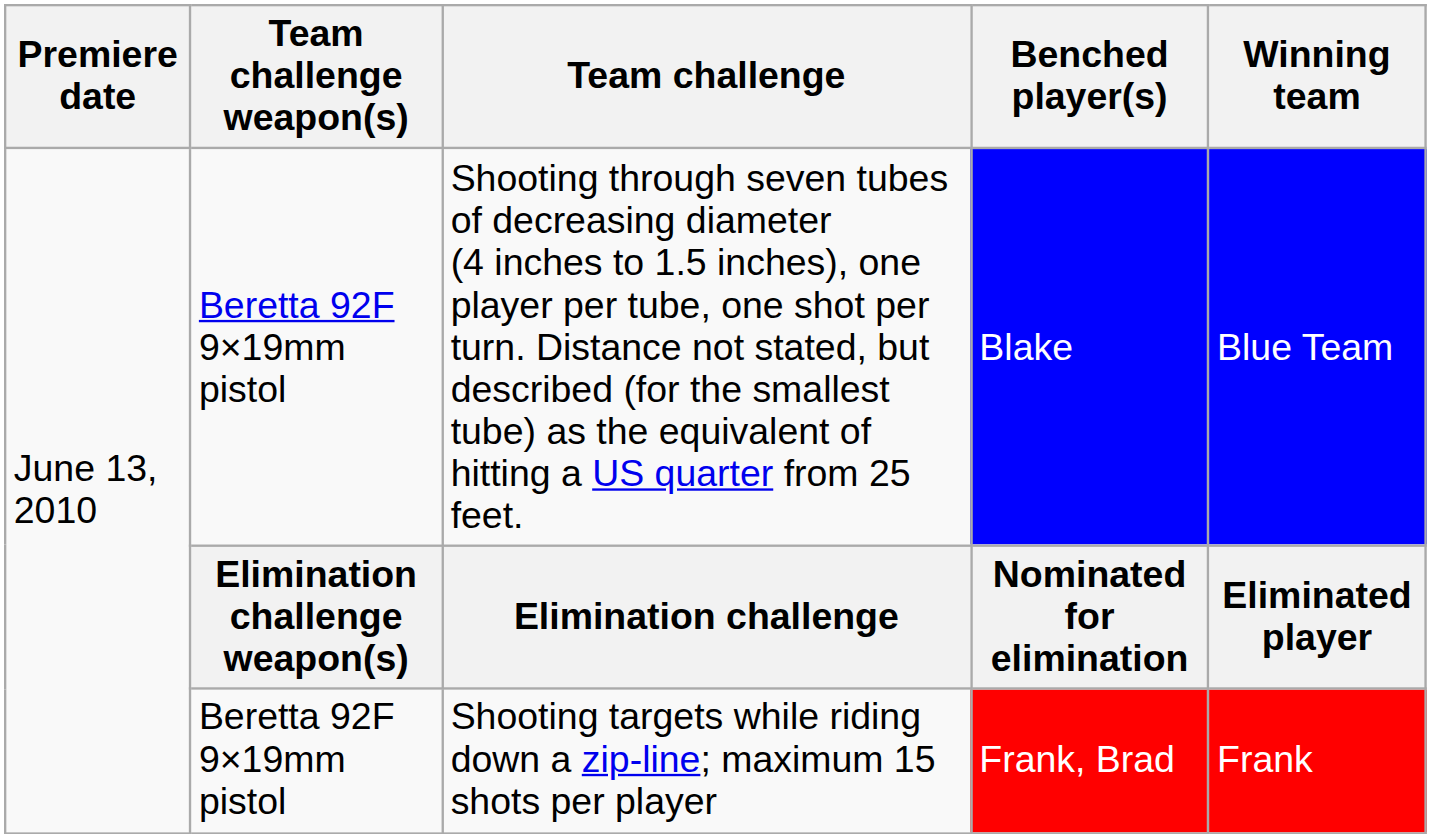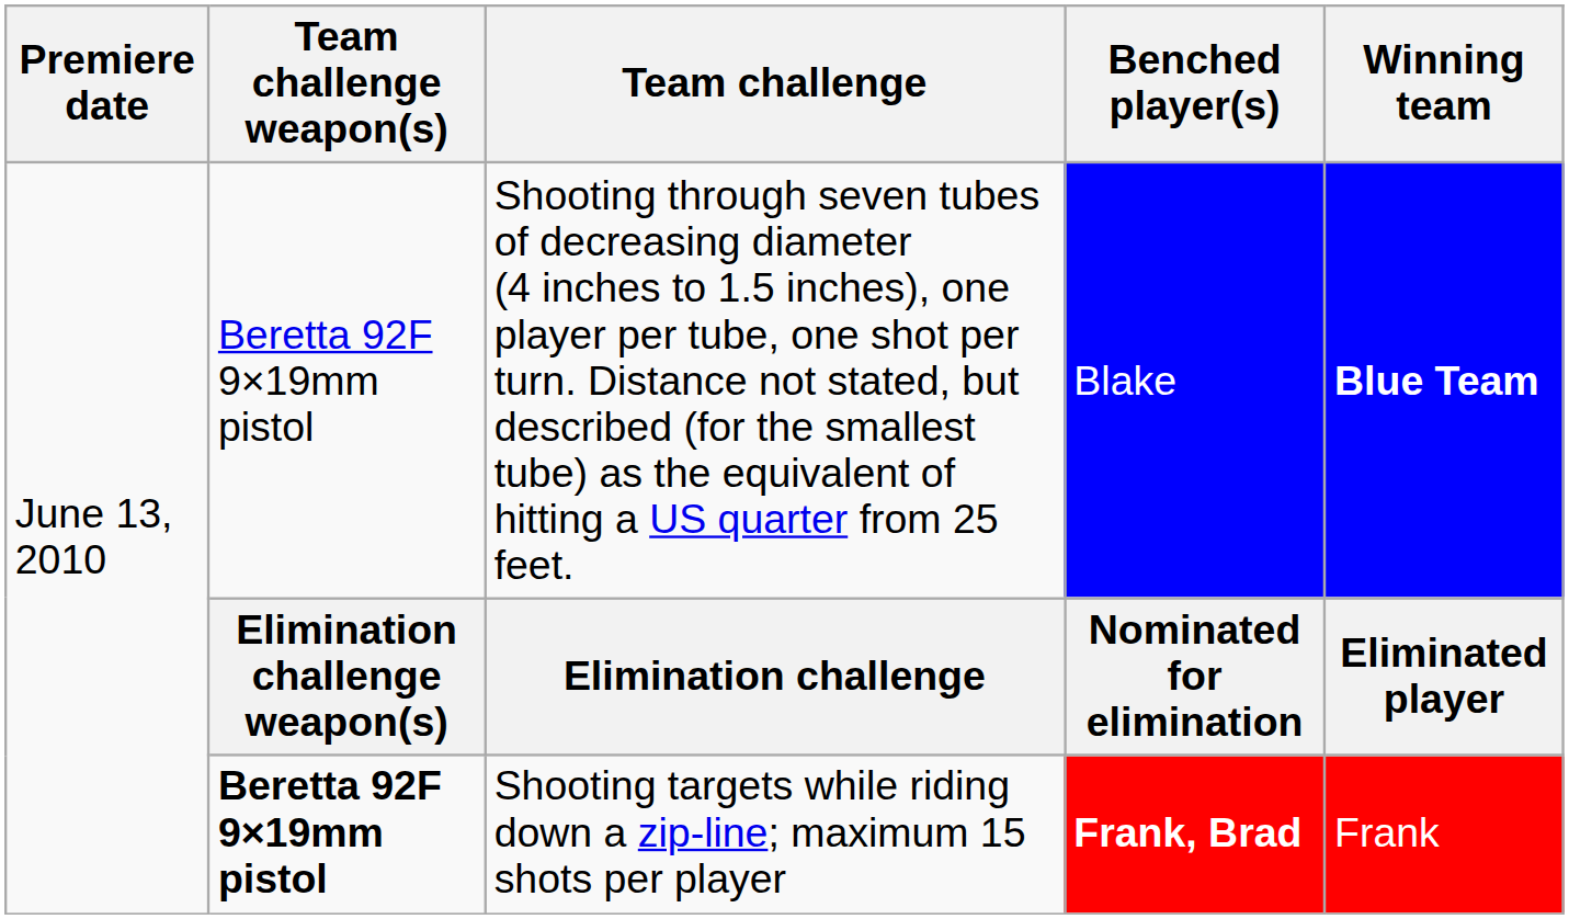row 2 | Winning team: normal -> bold
row 4 | Team challenge weapon(s): normal -> bold
row 4 | Benched player(s): normal -> bold
